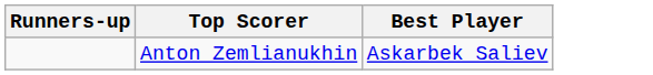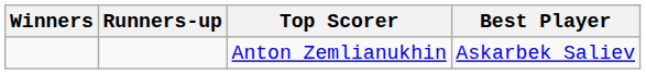+ column: Winners
